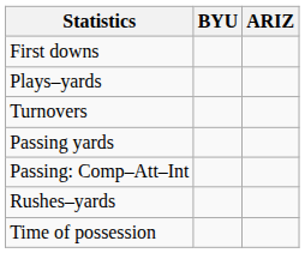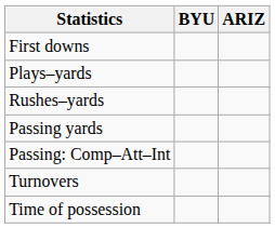rows swapped: Rushes–yards <-> Turnovers
